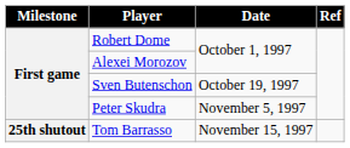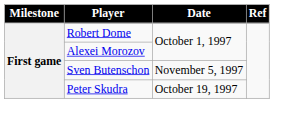Sven Butenschon | Date: October 19, 1997 -> November 5, 1997
Peter Skudra | Date: November 5, 1997 -> October 19, 1997
- row: 25th shutout | Tom Barrasso | November 15, 1997
